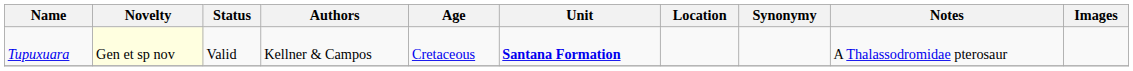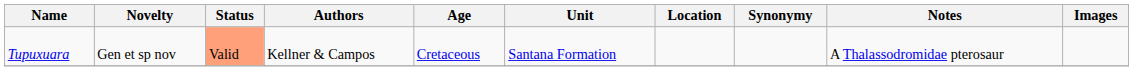Tupuxuara | Novelty: lightyellow background -> no background
Tupuxuara | Status: no background -> lightsalmon background
Tupuxuara | Unit: bold -> normal
